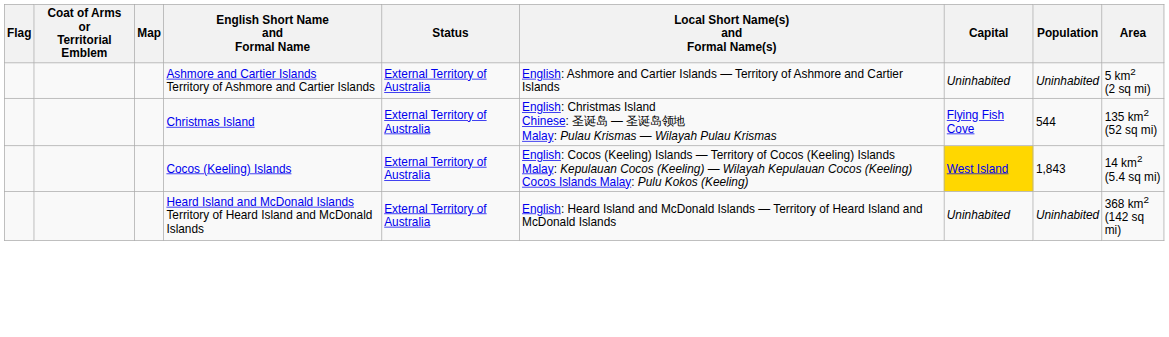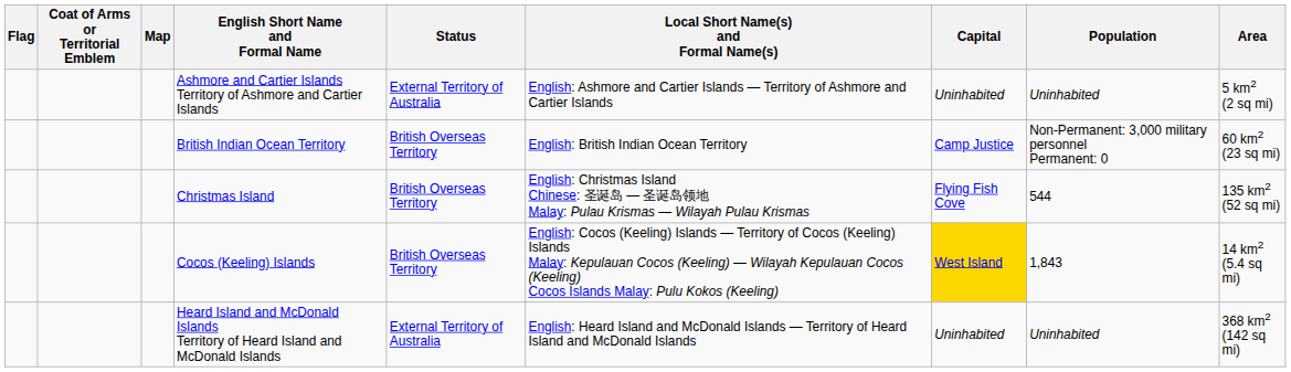+ row: British Indian Ocean Territory | British Overseas Territory | English: British Indian Ocean Territory | Camp Justice | Non-Permanent: 3,000 military personnel Permanent: 0 | 60 km2 (23 sq mi)
Christmas Island | Status: External Territory of Australia -> British Overseas Territory
Cocos (Keeling) Islands | Status: External Territory of Australia -> British Overseas Territory
